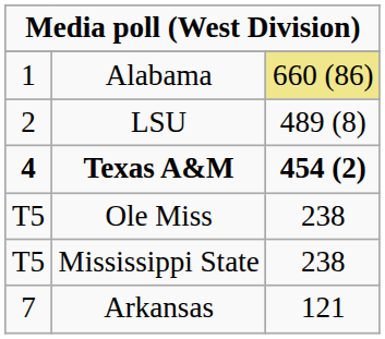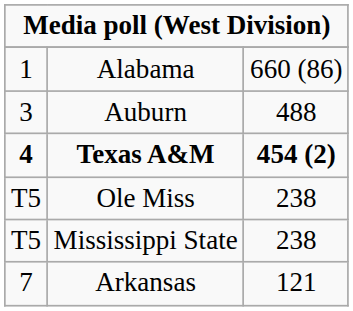Alabama | column 3: khaki background -> no background
- row: 2 | LSU | 489 (8)
+ row: 3 | Auburn | 488
